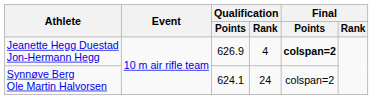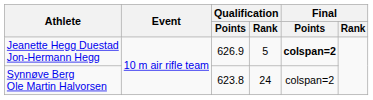Jeanette Hegg Duestad Jon-Hermann Hegg | Qualification / Rank: 4 -> 5
Synnøve Berg Ole Martin Halvorsen | Qualification / Points: 624.1 -> 623.8
